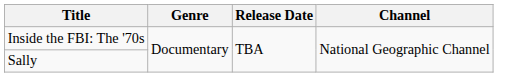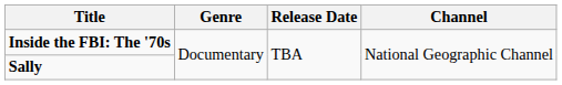Inside the FBI: The '70s | Title: normal -> bold
Sally | Title: normal -> bold
